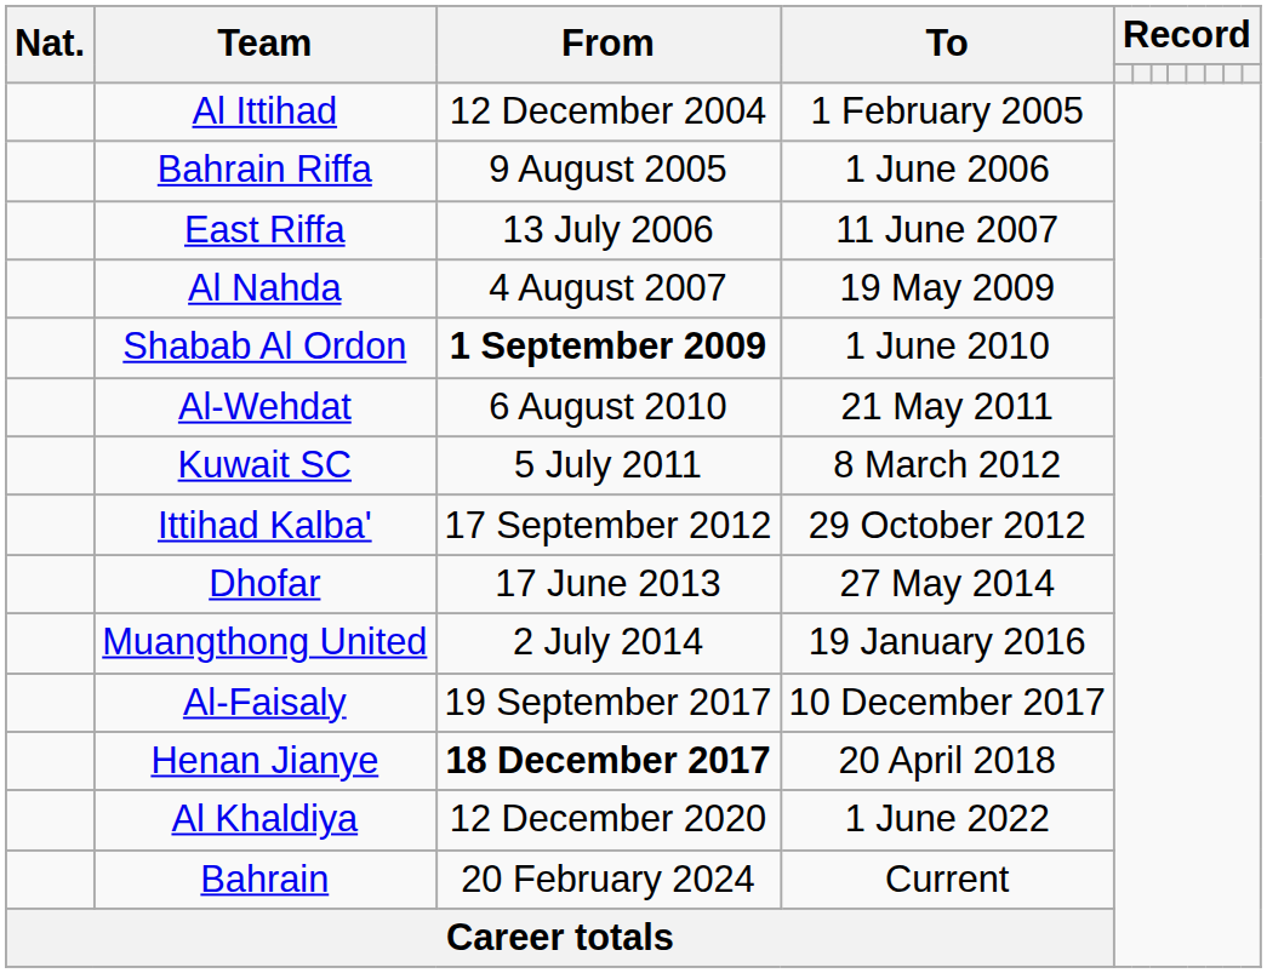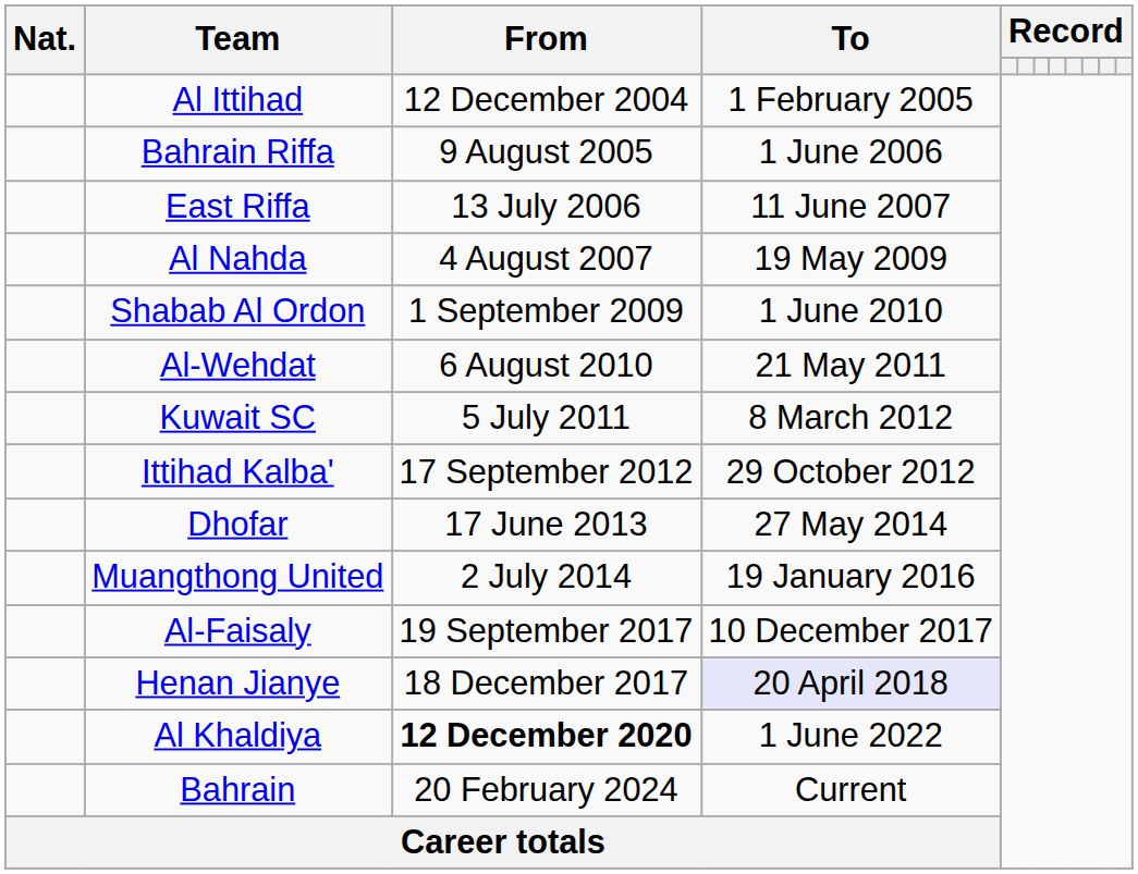Shabab Al Ordon | From: bold -> normal
Henan Jianye | From: bold -> normal
Henan Jianye | To: no background -> lavender background
Al Khaldiya | From: normal -> bold
